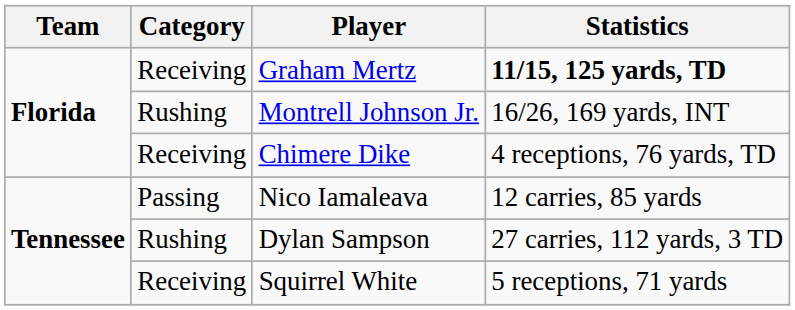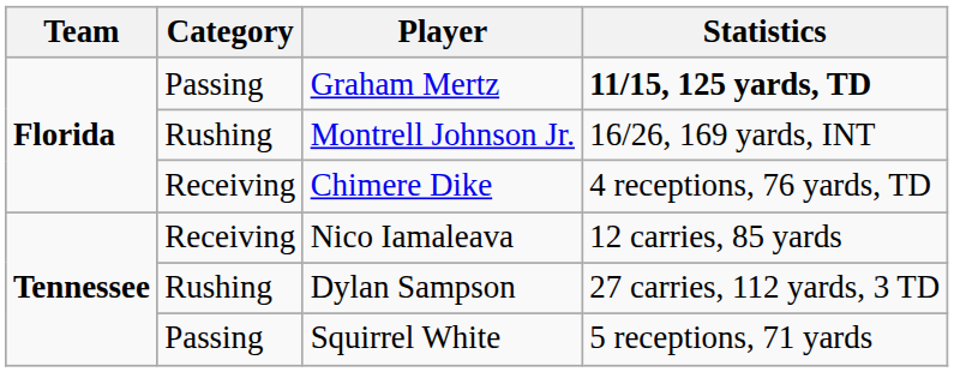Graham Mertz | Category: Receiving -> Passing
Nico Iamaleava | Category: Passing -> Receiving
Squirrel White | Category: Receiving -> Passing
